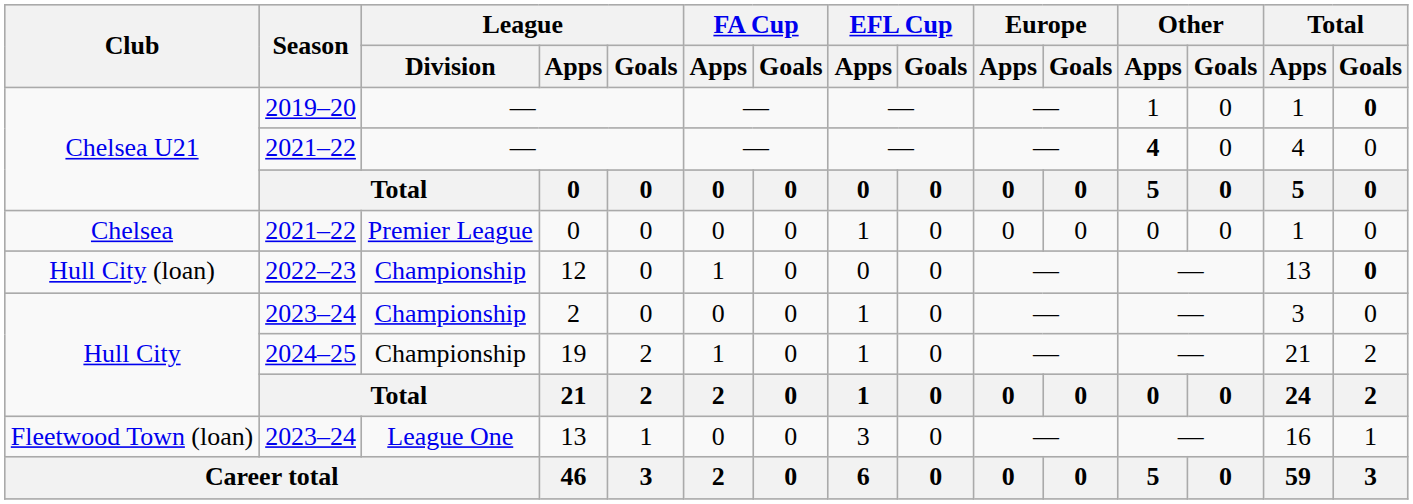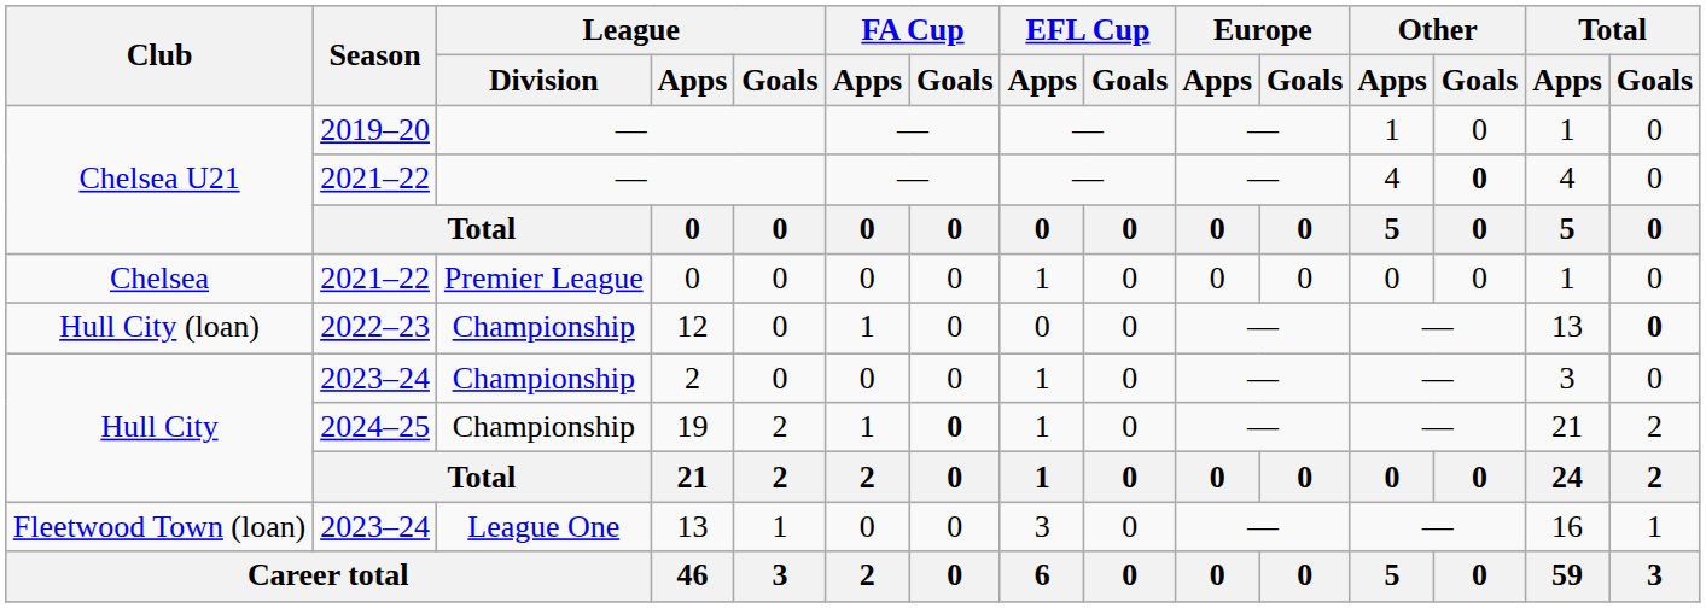2019–20 / — | Total / Goals: bold -> normal
2021–22 / — | Other / Apps: bold -> normal
2021–22 / — | Other / Goals: normal -> bold
19 | FA Cup / Goals: normal -> bold
